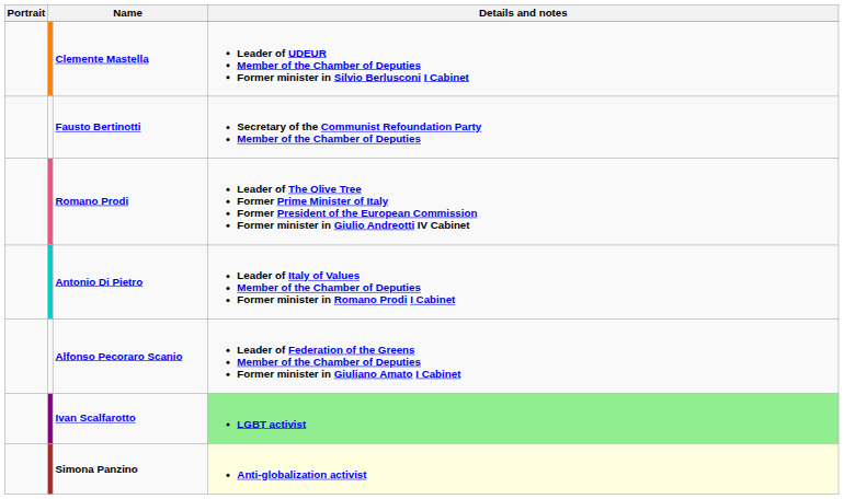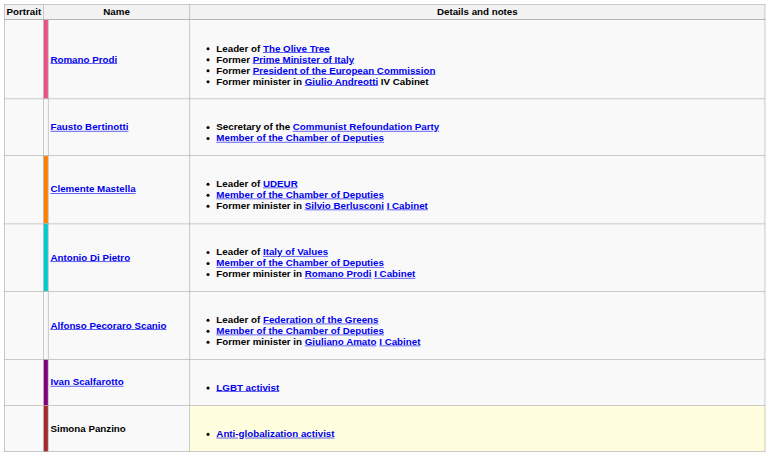rows swapped: Romano Prodi <-> Clemente Mastella
Ivan Scalfarotto | Details and notes: lightgreen background -> no background
